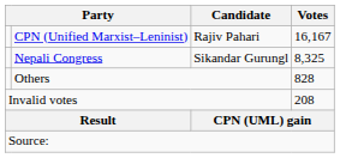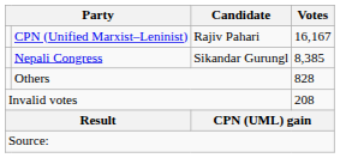Nepali Congress | Votes: 8,325 -> 8,385
